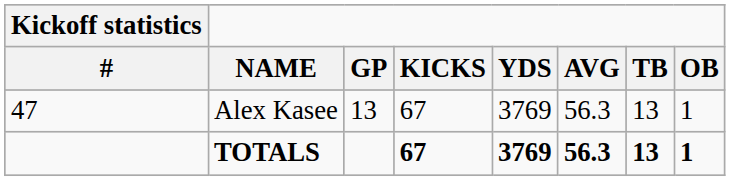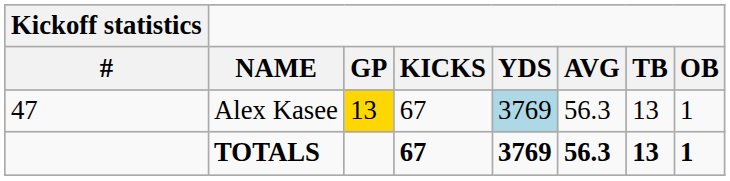Alex Kasee | GP: no background -> gold background
Alex Kasee | YDS: no background -> lightblue background
